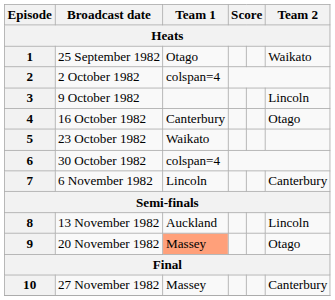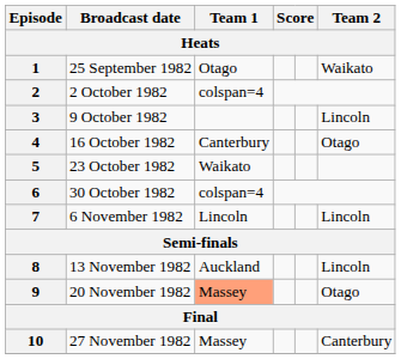7 | Team 2: Canterbury -> Lincoln
